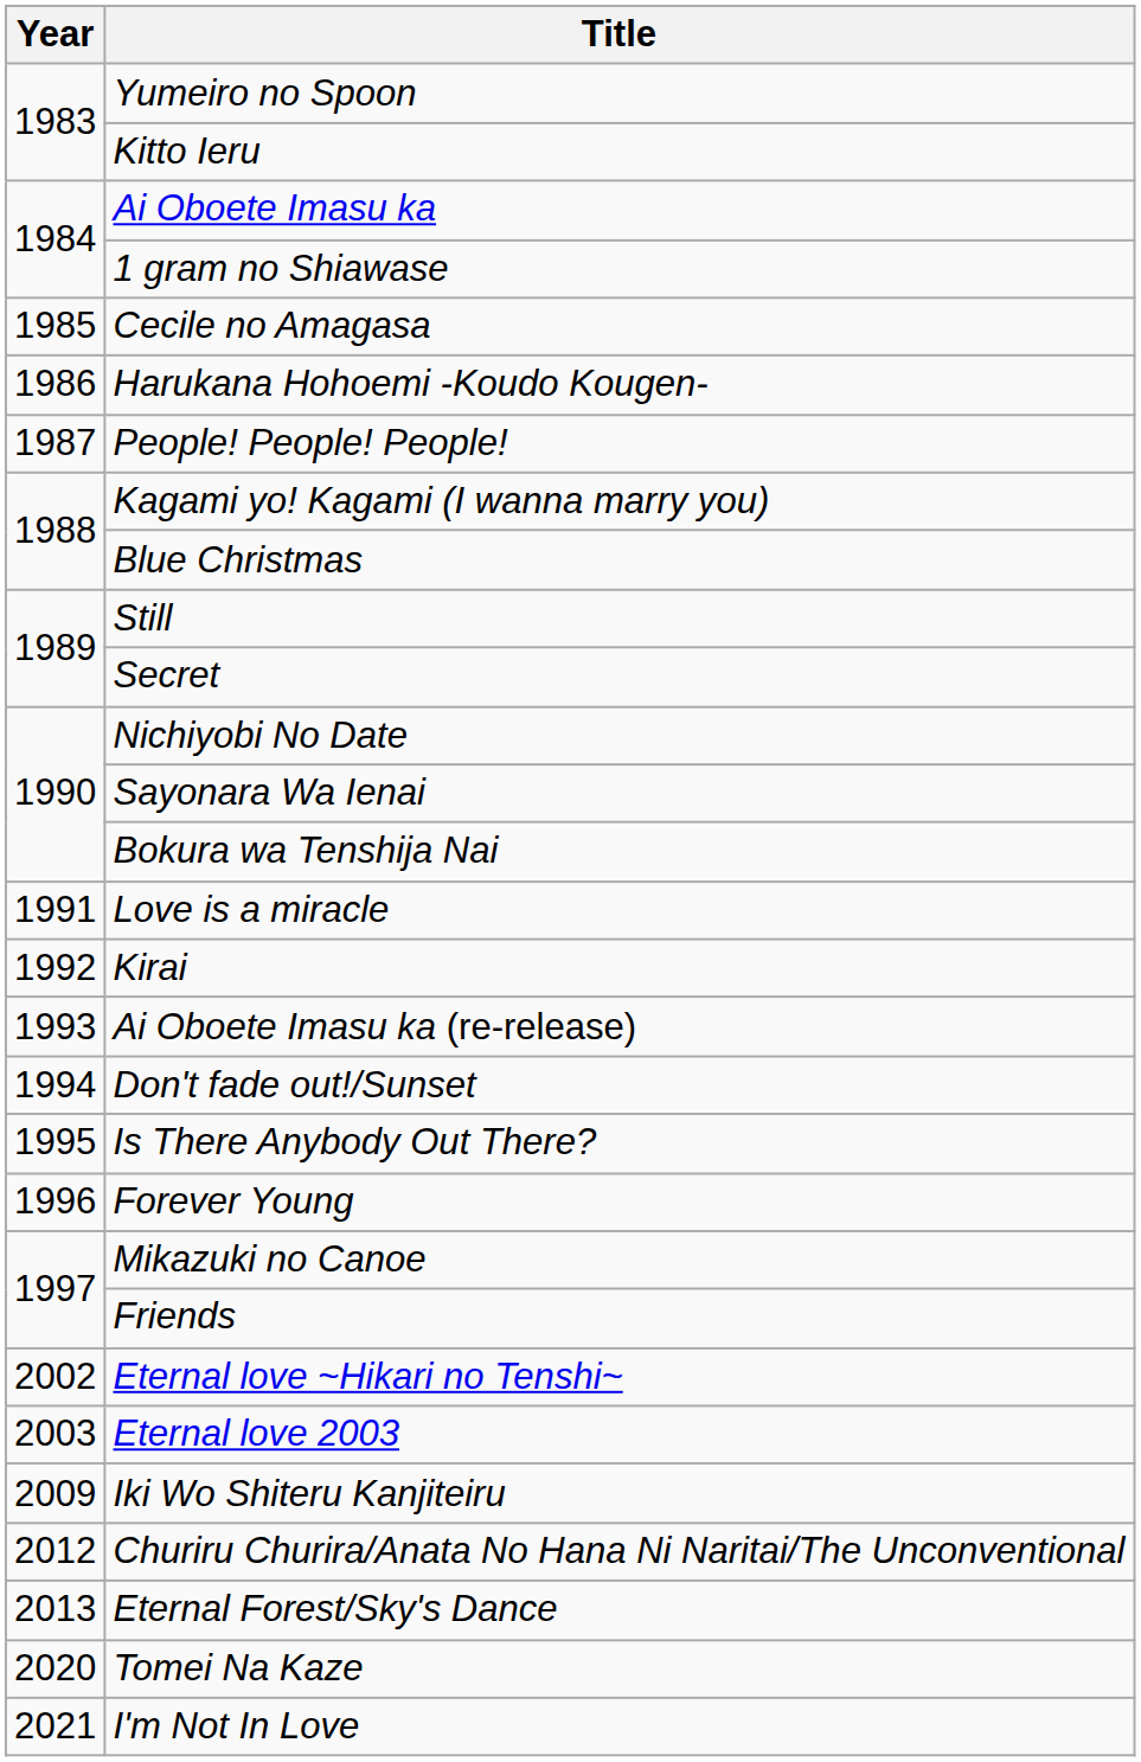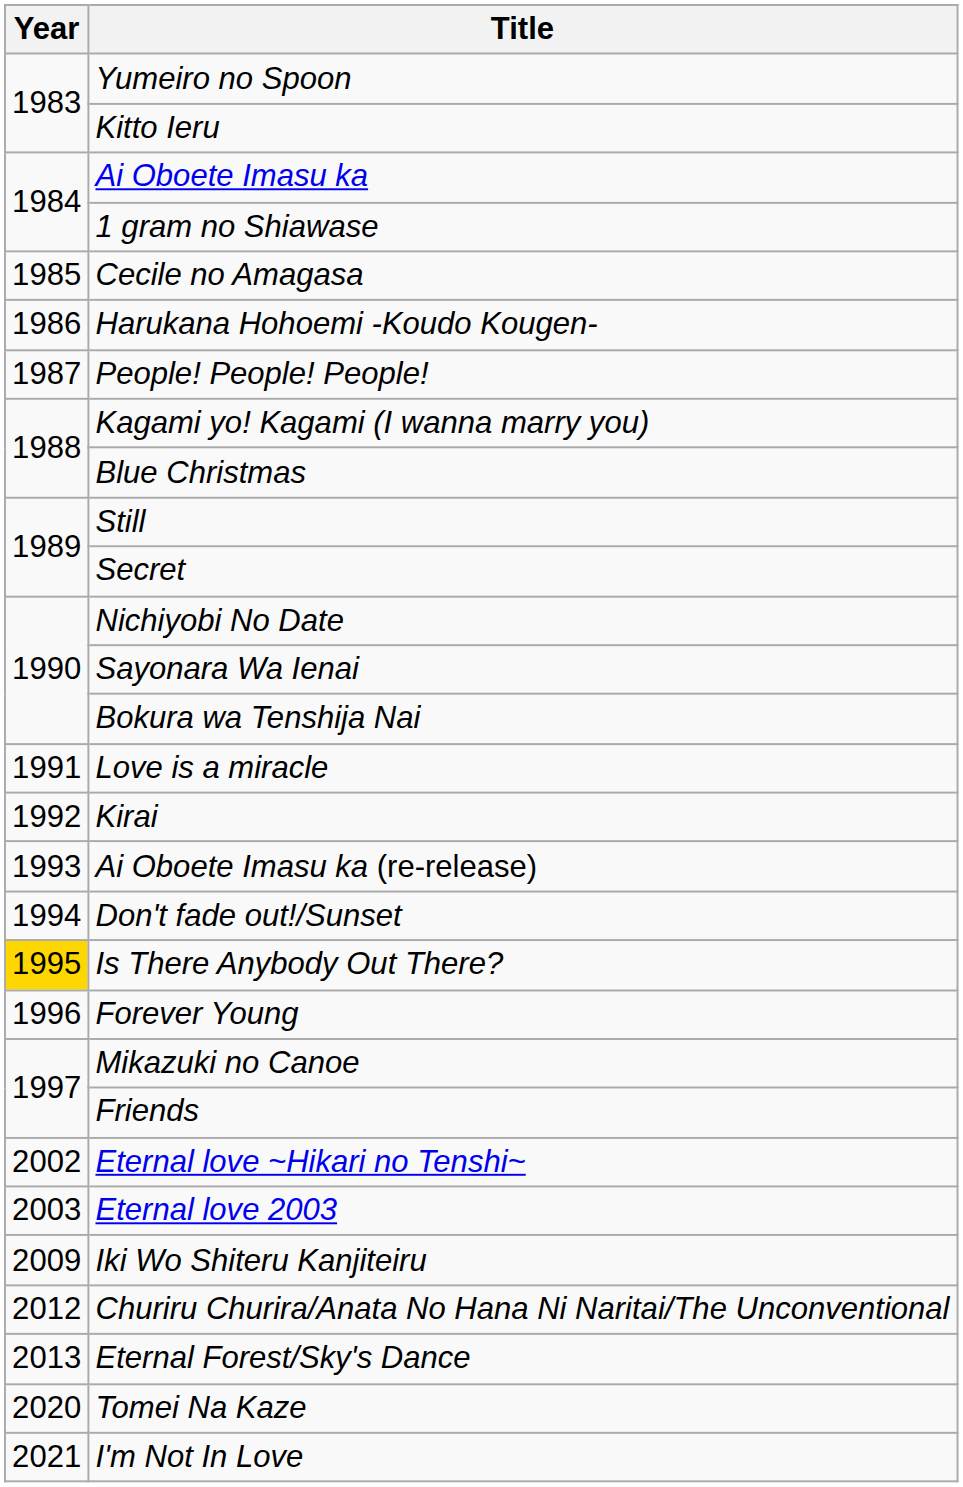Is There Anybody Out There? | Year: no background -> gold background
